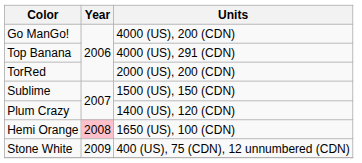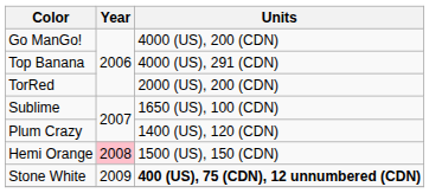Sublime | Units: 1500 (US), 150 (CDN) -> 1650 (US), 100 (CDN)
Hemi Orange | Units: 1650 (US), 100 (CDN) -> 1500 (US), 150 (CDN)
Stone White | Units: normal -> bold
